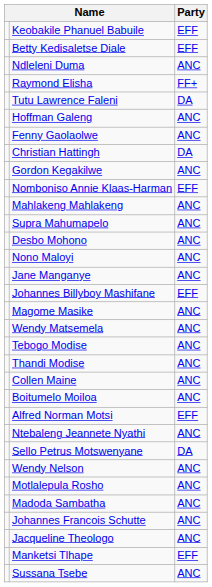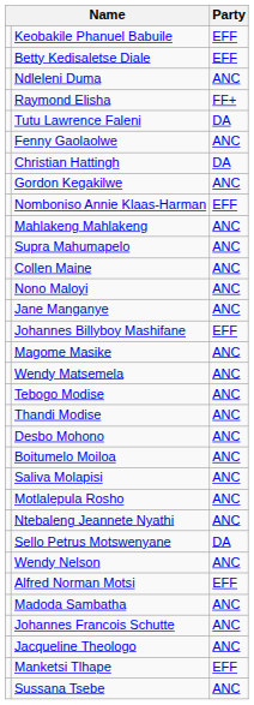- row: Hoffman Galeng | ANC
rows swapped: Collen Maine <-> Desbo Mohono
+ row: Saliva Molapisi | ANC
rows swapped: Alfred Norman Motsi <-> Motlalepula Rosho
